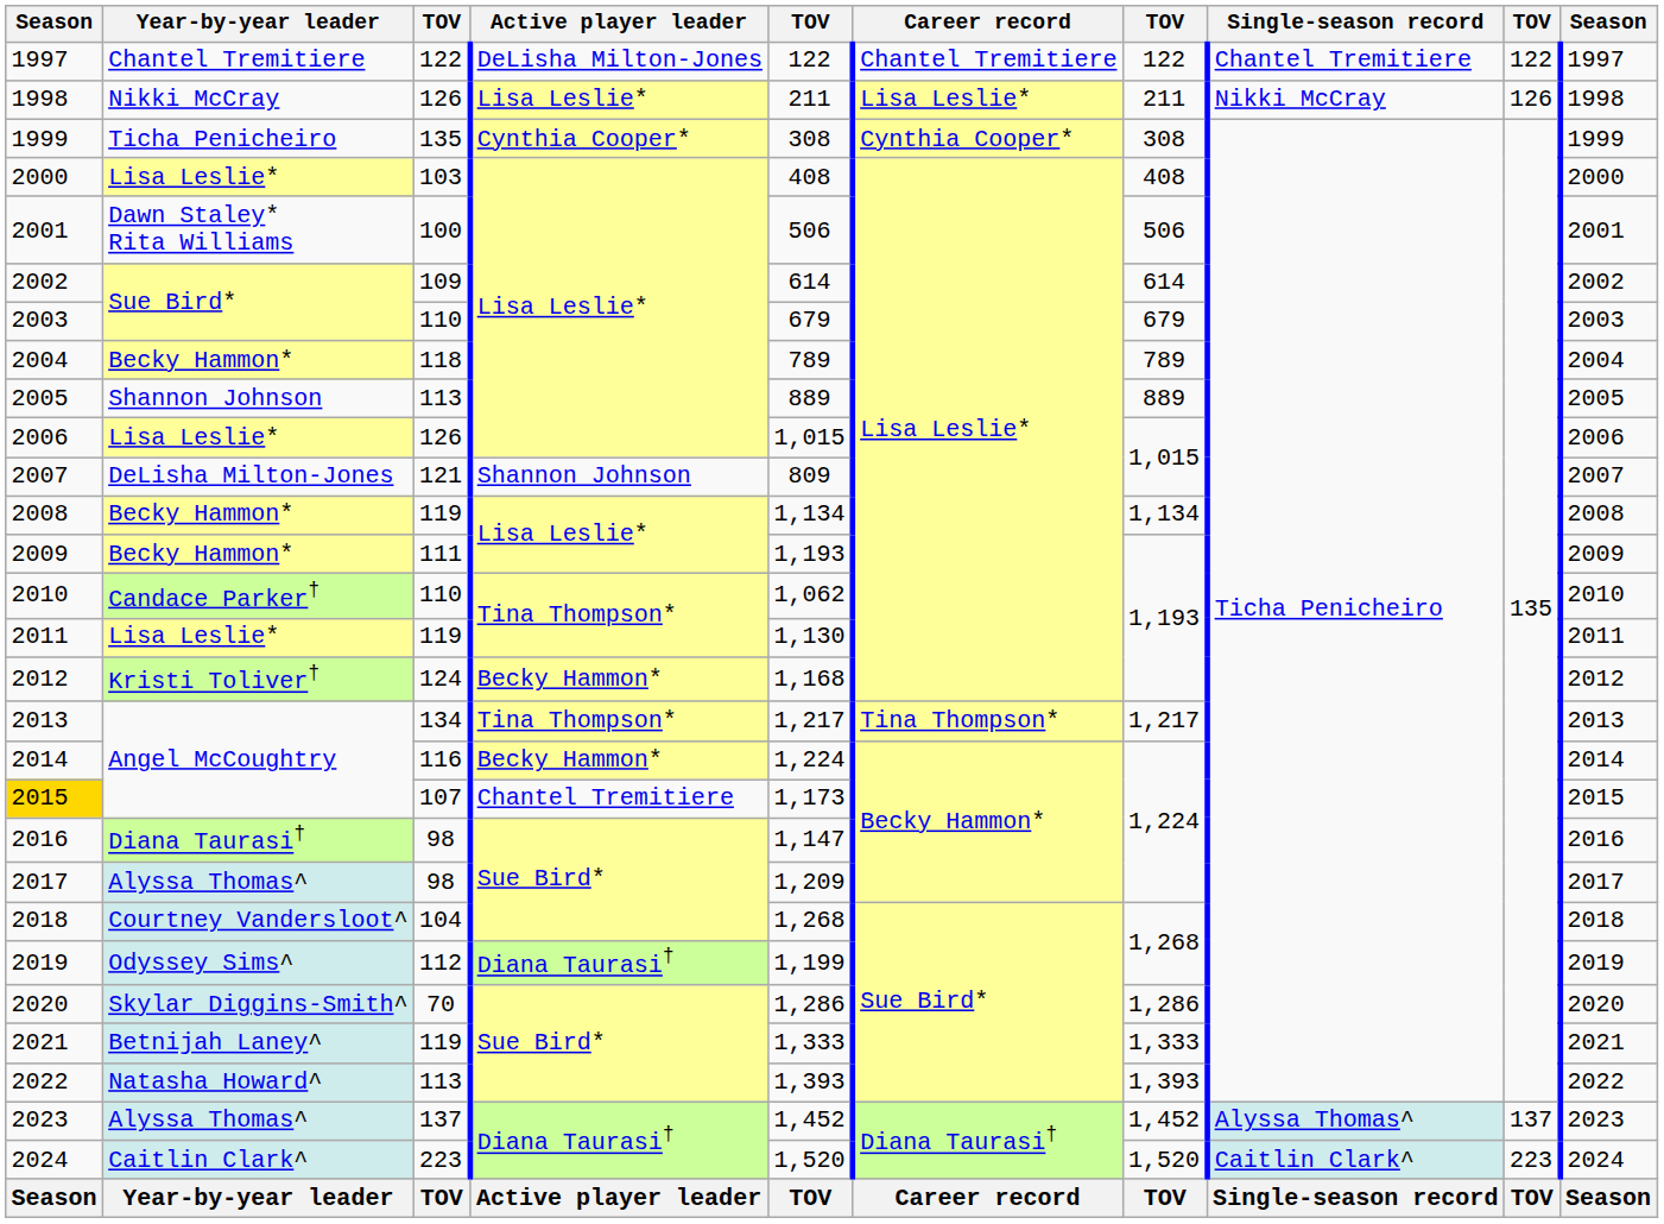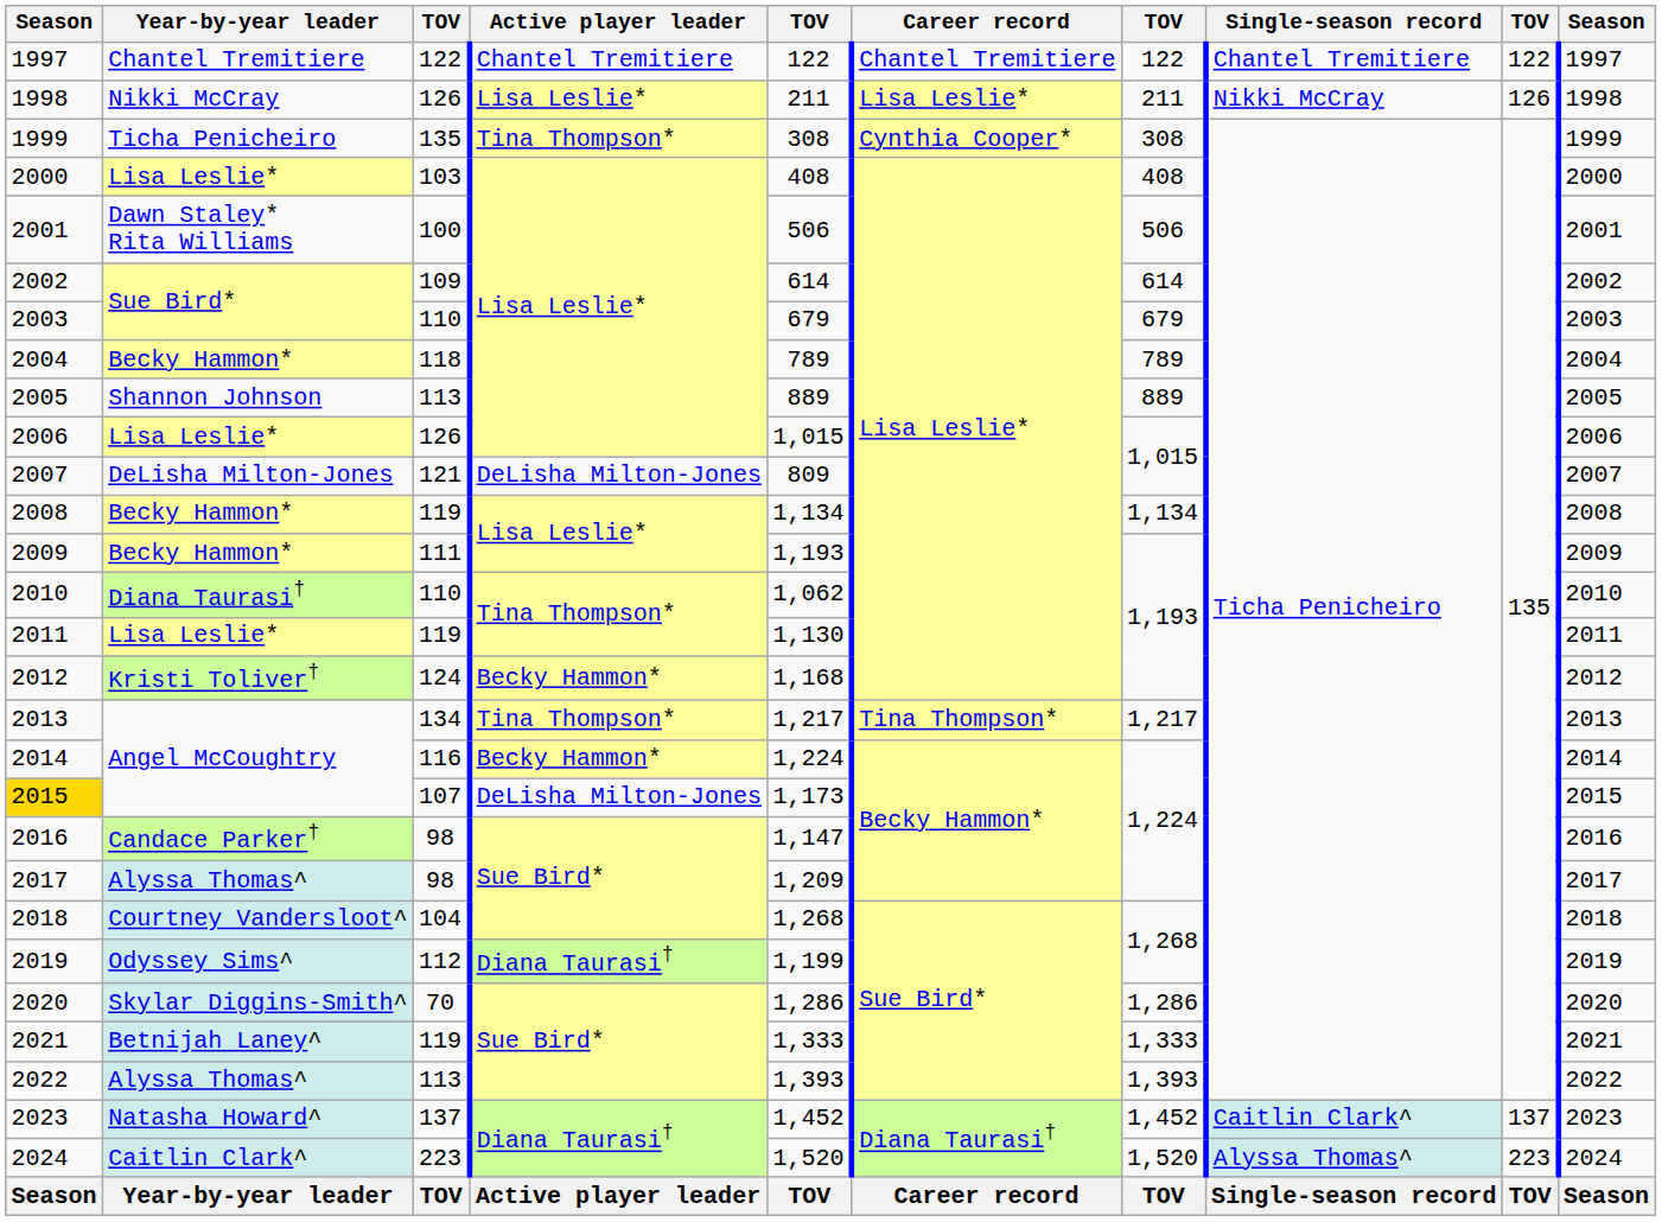row 2 | Active player leader: DeLisha Milton-Jones -> Chantel Tremitiere
row 4 | Active player leader: Cynthia Cooper* -> Tina Thompson*
row 12 | Active player leader: Shannon Johnson -> DeLisha Milton-Jones
row 15 | Year-by-year leader: Candace Parker† -> Diana Taurasi†
row 20 | Active player leader: Chantel Tremitiere -> DeLisha Milton-Jones
row 21 | Year-by-year leader: Diana Taurasi† -> Candace Parker†
row 27 | Year-by-year leader: Natasha Howard^ -> Alyssa Thomas^
row 28 | Year-by-year leader: Alyssa Thomas^ -> Natasha Howard^
row 28 | Single-season record: Alyssa Thomas^ -> Caitlin Clark^
row 29 | Single-season record: Caitlin Clark^ -> Alyssa Thomas^
